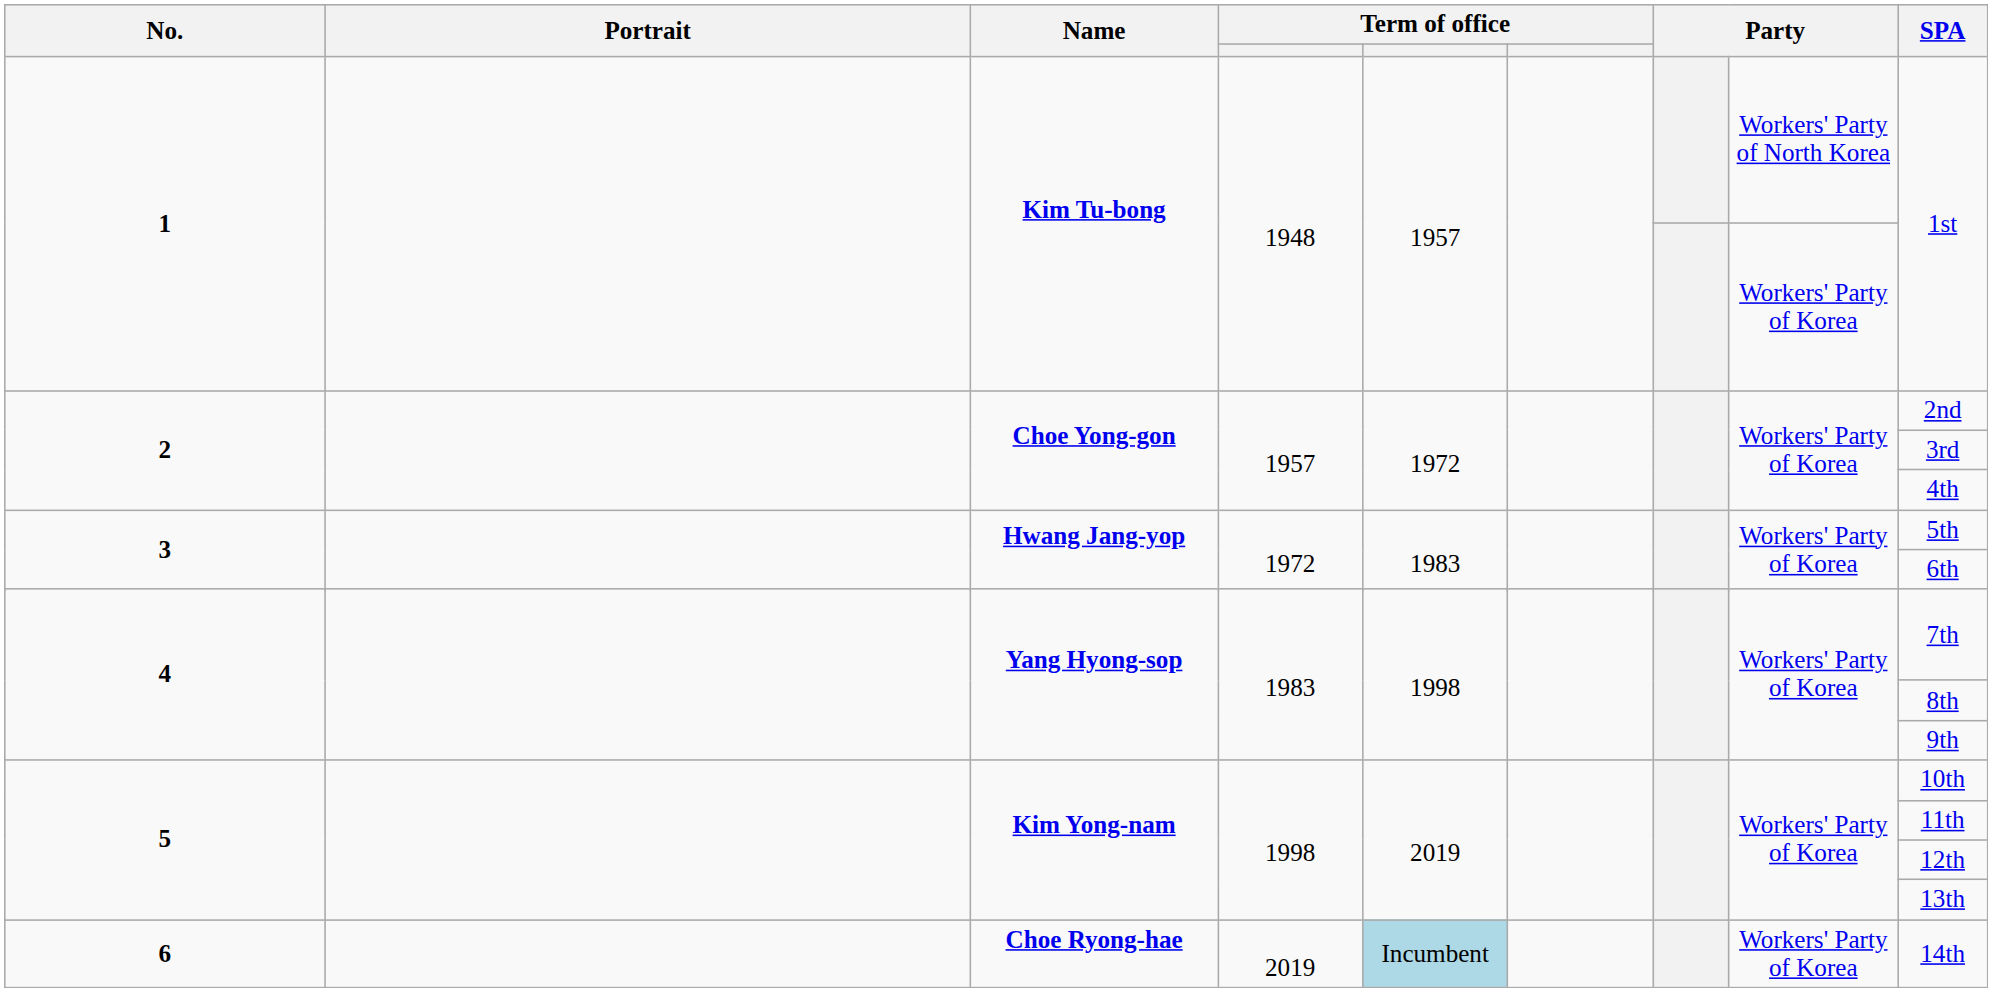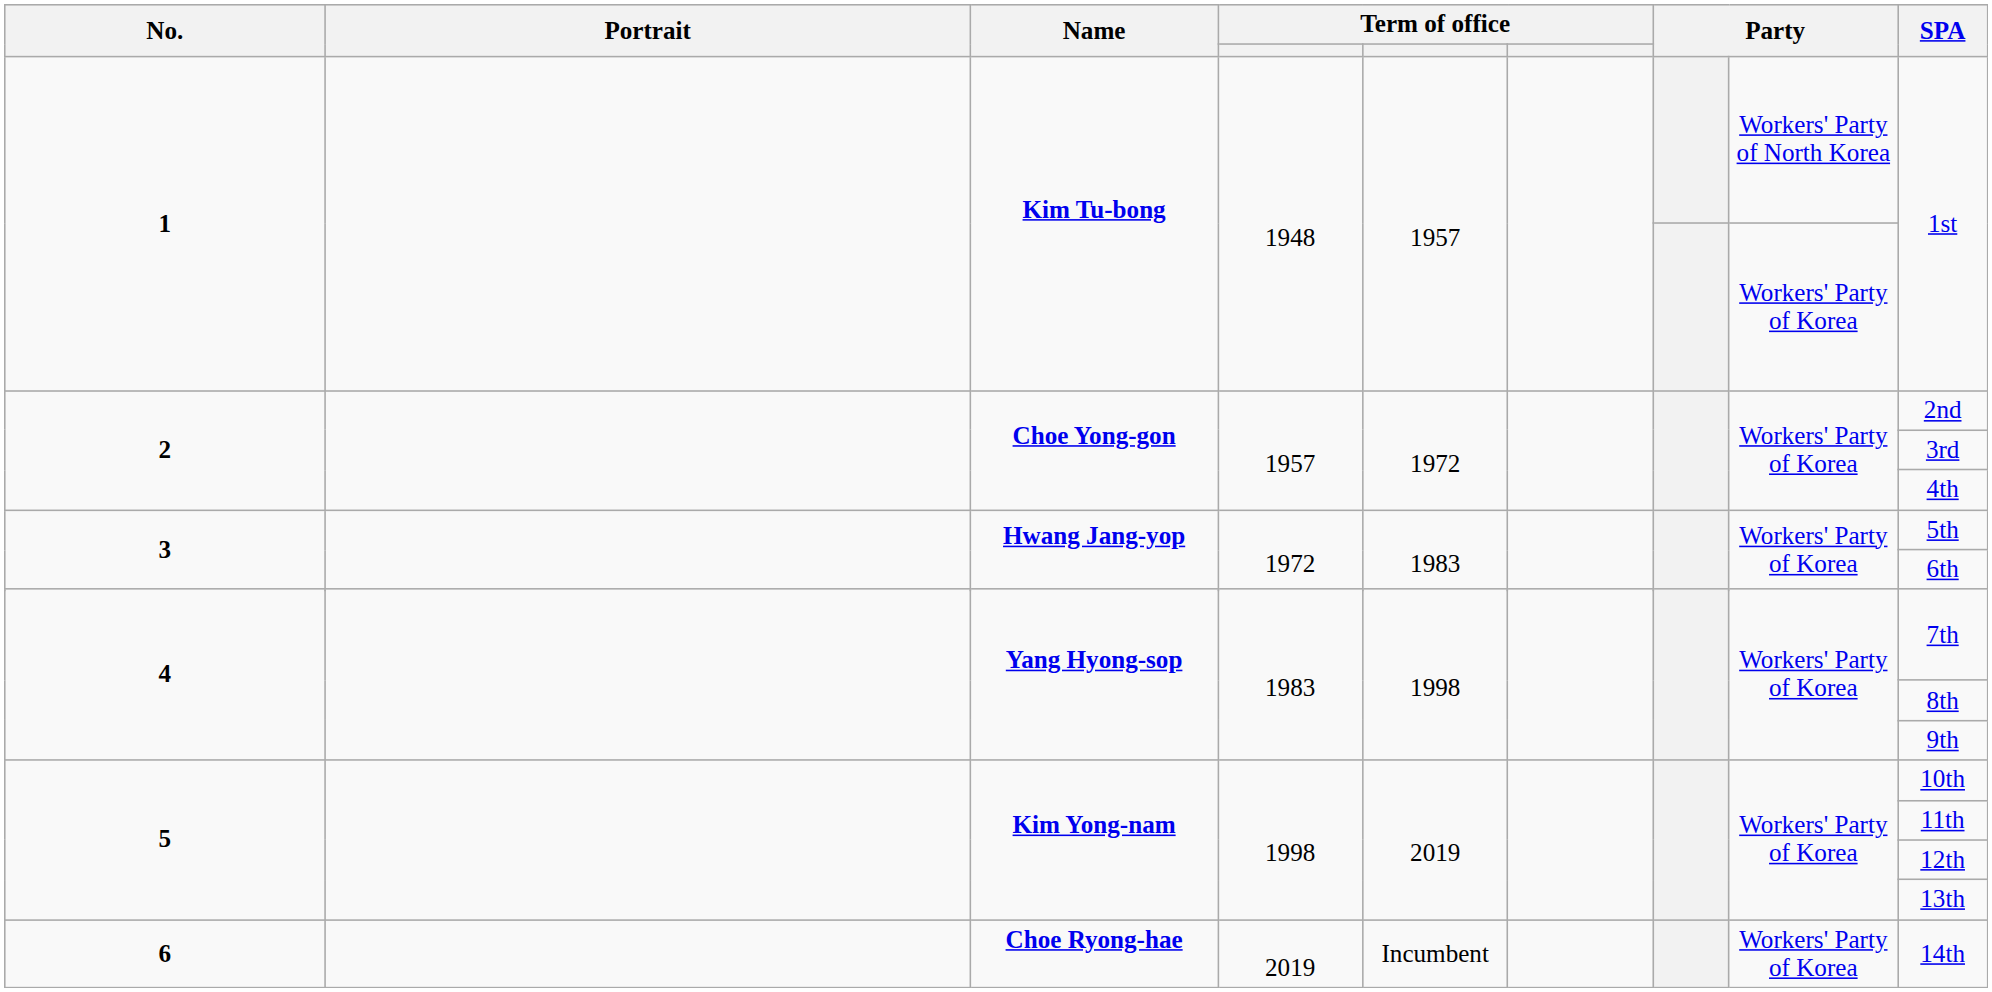6 | column 5: lightblue background -> no background
